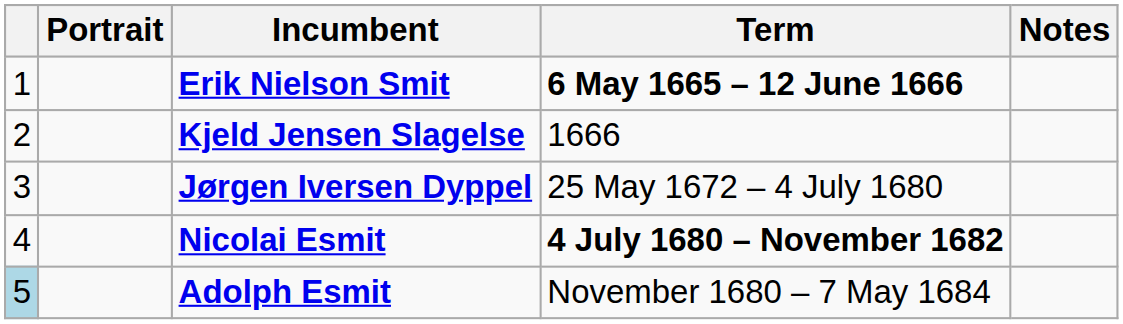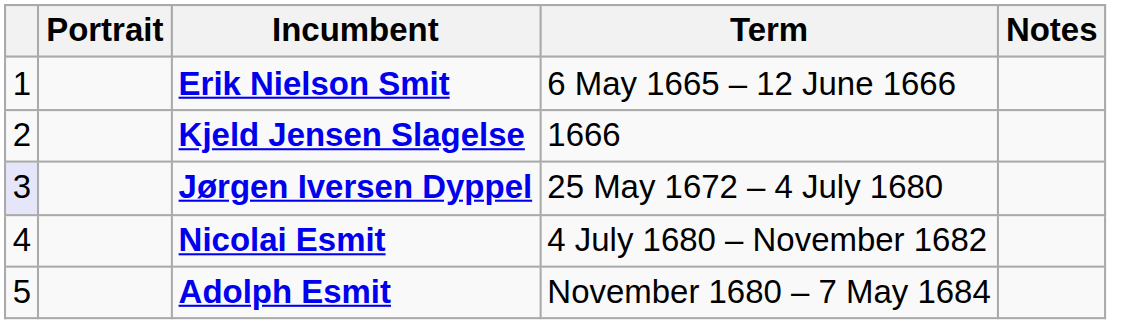Erik Nielson Smit | Term: bold -> normal
Jørgen Iversen Dyppel | column 1: no background -> lavender background
Nicolai Esmit | Term: bold -> normal
Adolph Esmit | column 1: lightblue background -> no background
